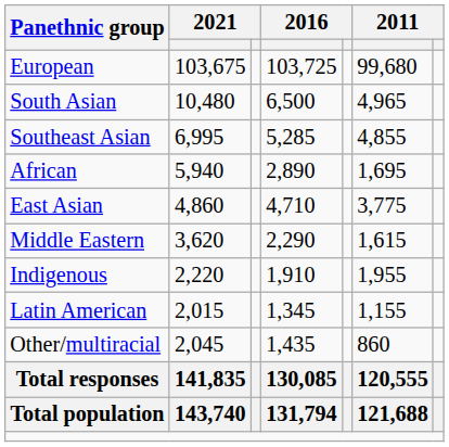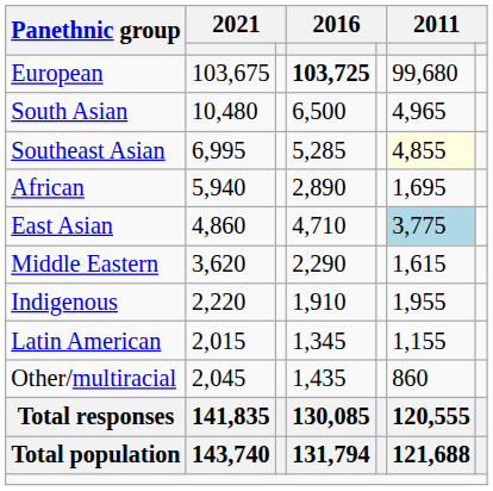European | column 4: normal -> bold
Southeast Asian | column 6: no background -> lightyellow background
East Asian | column 6: no background -> lightblue background
